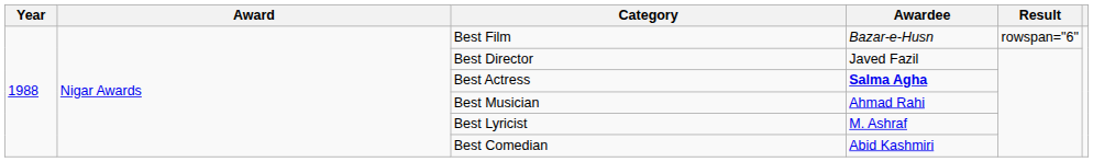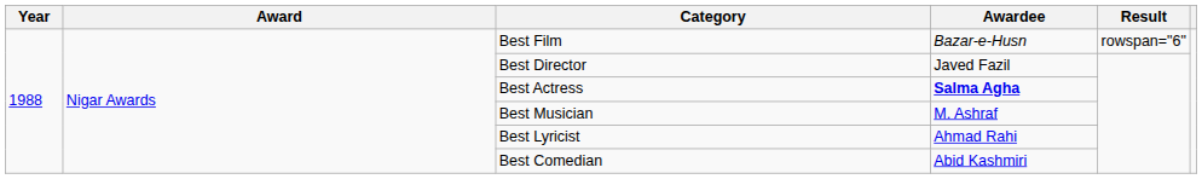Best Musician | Awardee: Ahmad Rahi -> M. Ashraf
Best Lyricist | Awardee: M. Ashraf -> Ahmad Rahi
